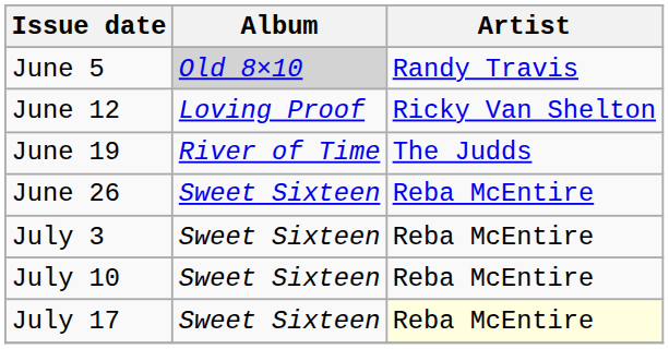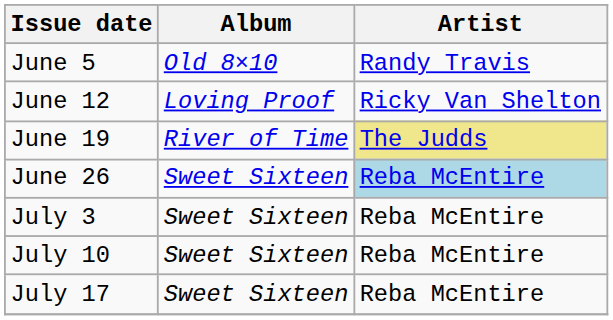June 5 | Album: lightgrey background -> no background
June 19 | Artist: no background -> khaki background
June 26 | Artist: no background -> lightblue background
July 17 | Artist: lightyellow background -> no background
